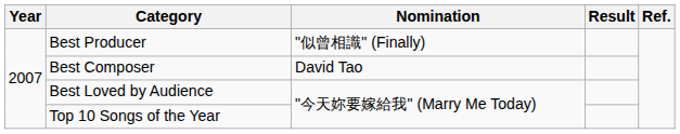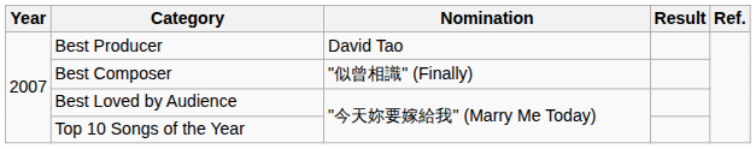Best Producer | Nomination: "似曾相識" (Finally) -> David Tao
Best Composer | Nomination: David Tao -> "似曾相識" (Finally)
